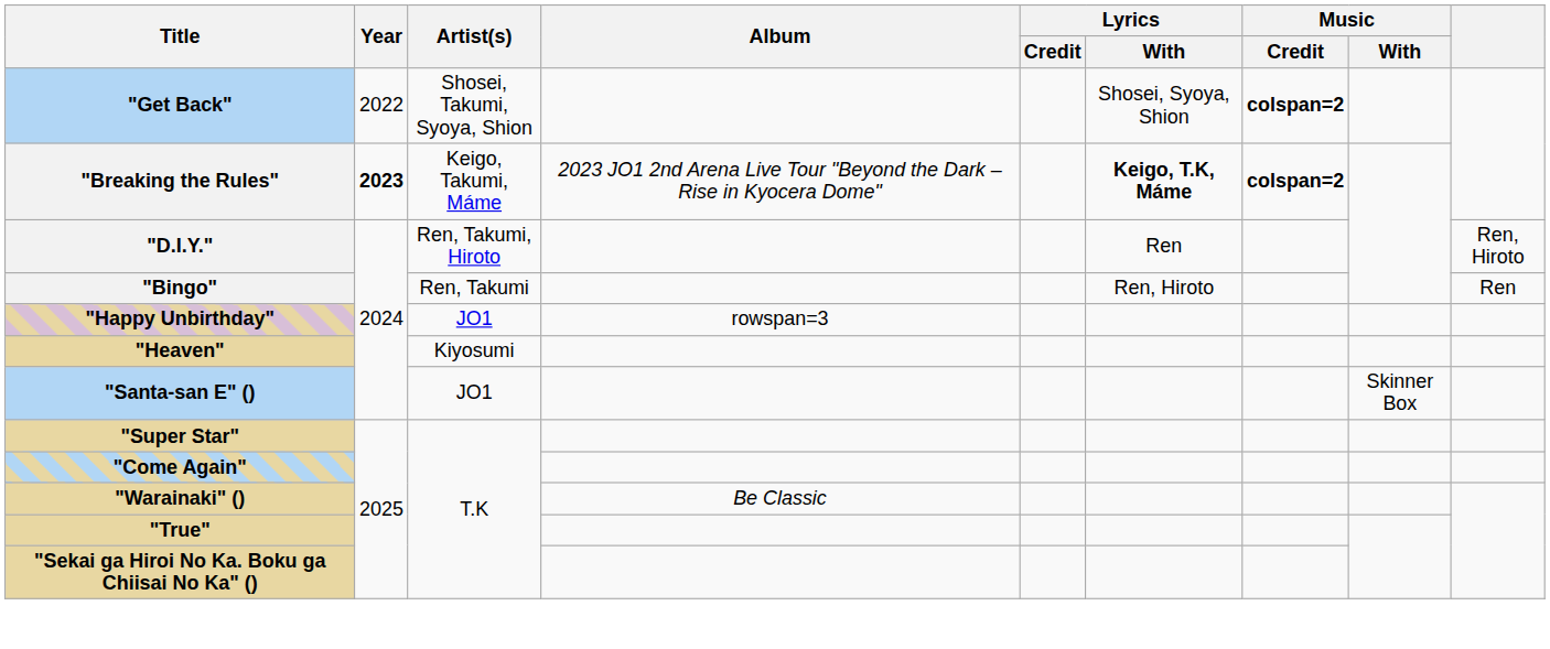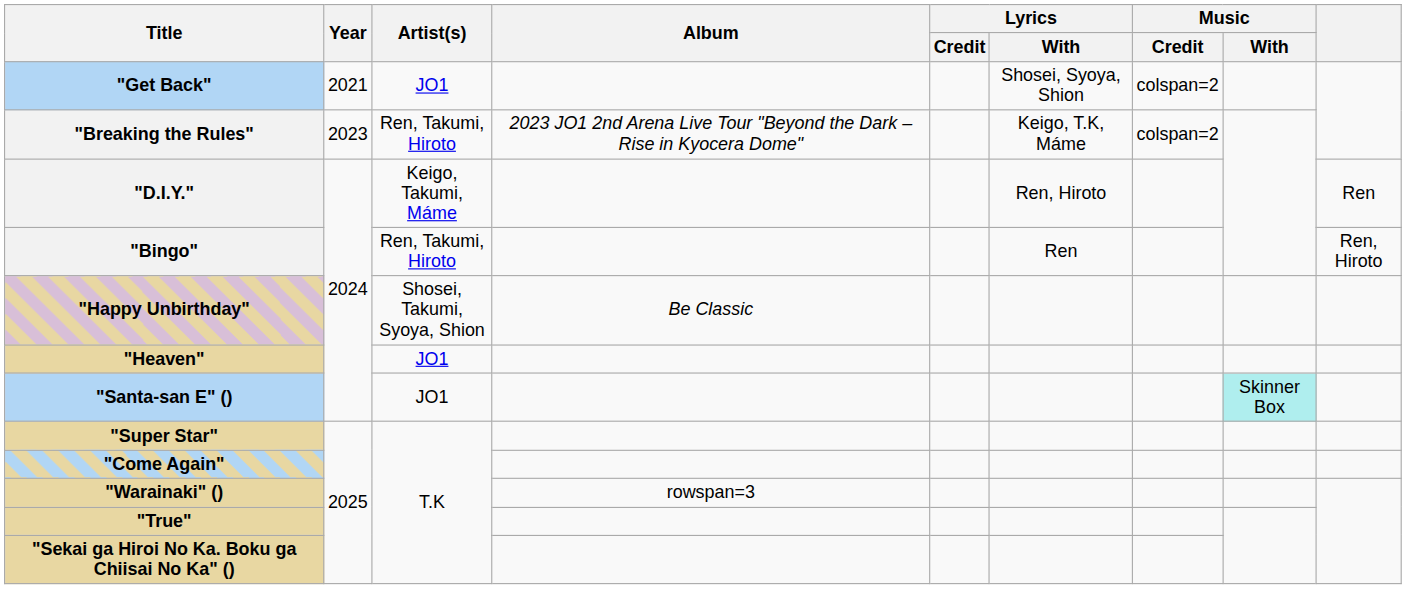"Get Back" | Year: 2022 -> 2021
"Get Back" | Artist(s): Shosei, Takumi, Syoya, Shion -> JO1
"Get Back" | Music / Credit: bold -> normal
"Breaking the Rules" | Year: bold -> normal
"Breaking the Rules" | Artist(s): Keigo, Takumi, Máme -> Ren, Takumi, Hiroto
"Breaking the Rules" | Lyrics / With: bold -> normal
"Breaking the Rules" | Music / Credit: bold -> normal
"D.I.Y." | Artist(s): Ren, Takumi, Hiroto -> Keigo, Takumi, Máme
"D.I.Y." | Lyrics / With: Ren -> Ren, Hiroto
"D.I.Y." | column 9: Ren, Hiroto -> Ren
"Bingo" | Artist(s): Ren, Takumi -> Ren, Takumi, Hiroto
"Bingo" | Lyrics / With: Ren, Hiroto -> Ren
"Bingo" | column 9: Ren -> Ren, Hiroto
"Happy Unbirthday" | Artist(s): JO1 -> Shosei, Takumi, Syoya, Shion
"Happy Unbirthday" | Album: rowspan=3 -> Be Classic
"Heaven" | Artist(s): Kiyosumi -> JO1
"Santa-san E" () | Music / With: no background -> paleturquoise background
"Warainaki" () | Album: Be Classic -> rowspan=3
